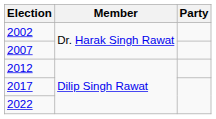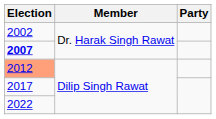2007 | Election: normal -> bold
2012 | Election: no background -> lightsalmon background
